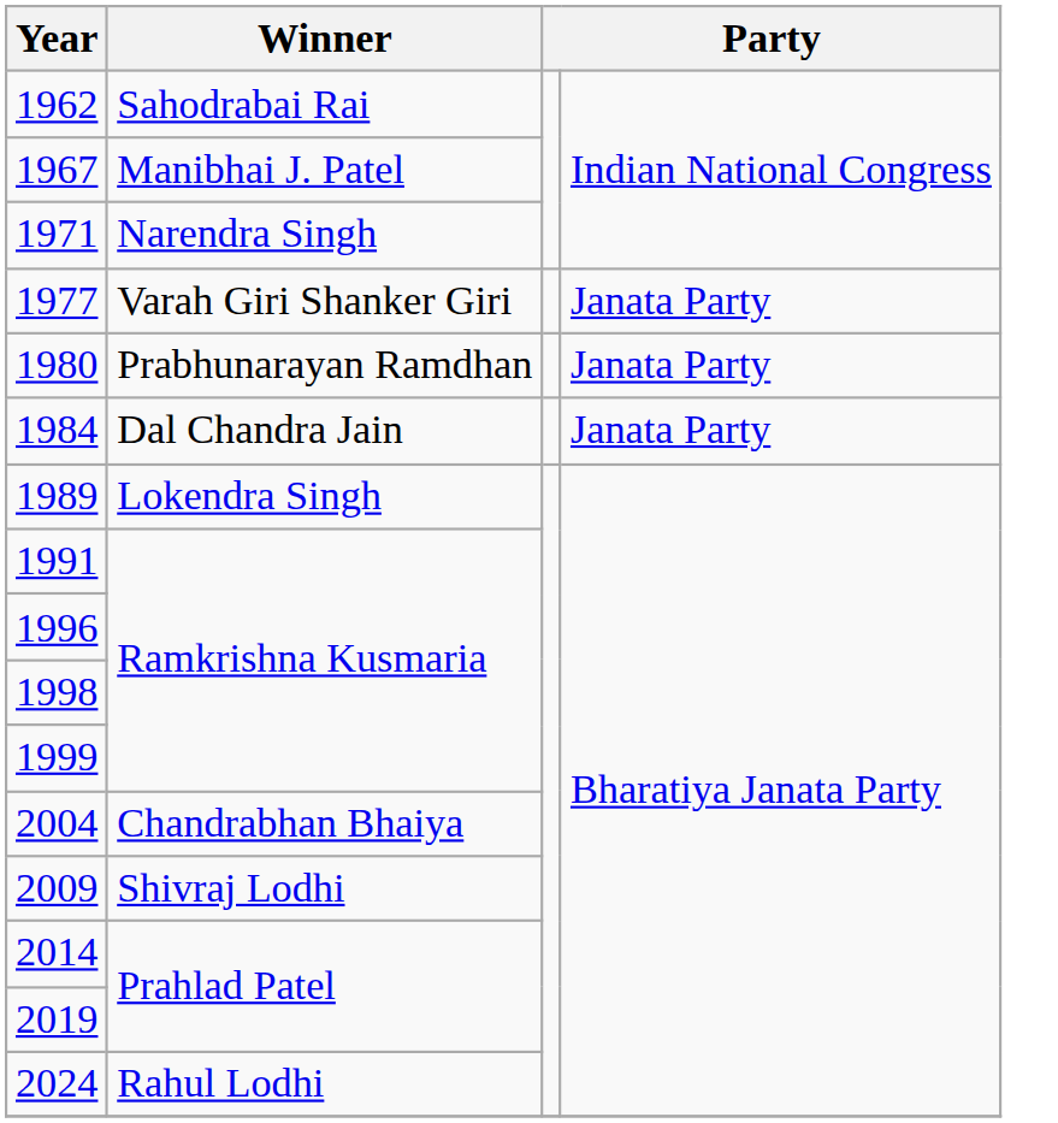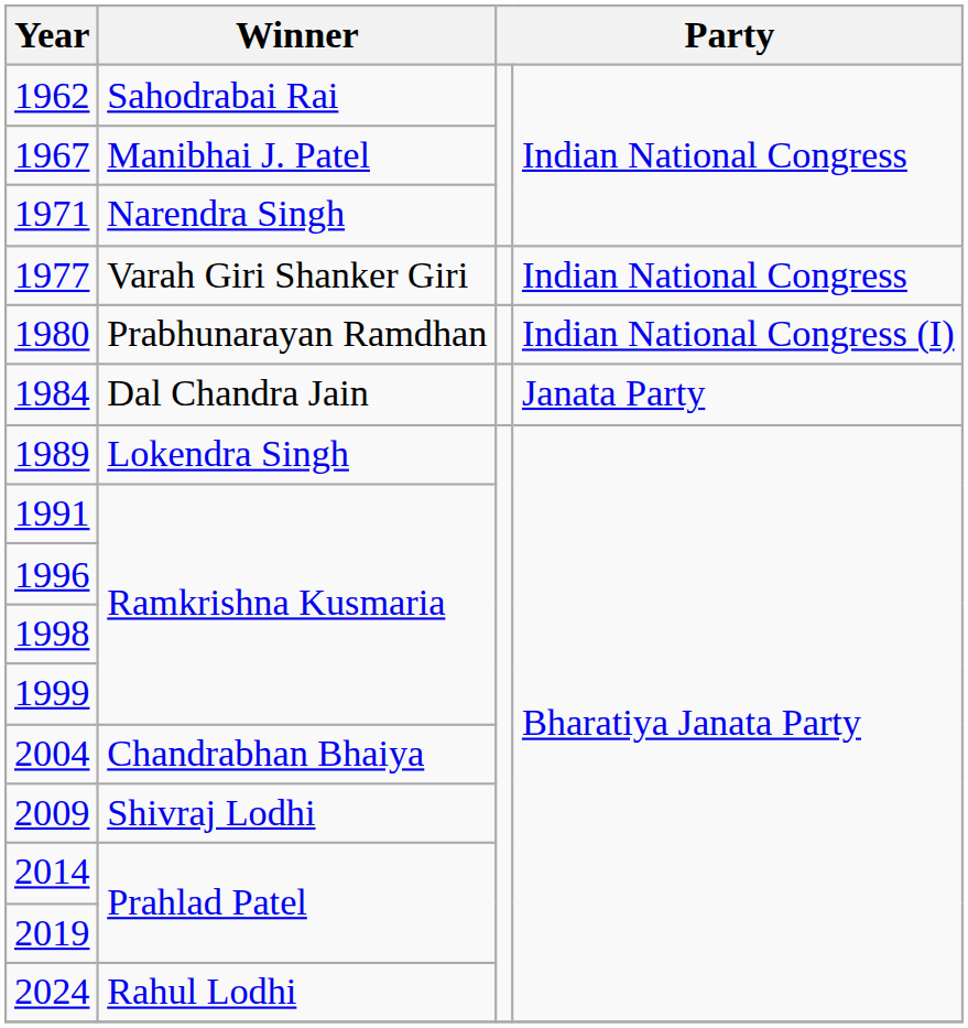1977 | column 4: Janata Party -> Indian National Congress
1980 | column 4: Janata Party -> Indian National Congress (I)
